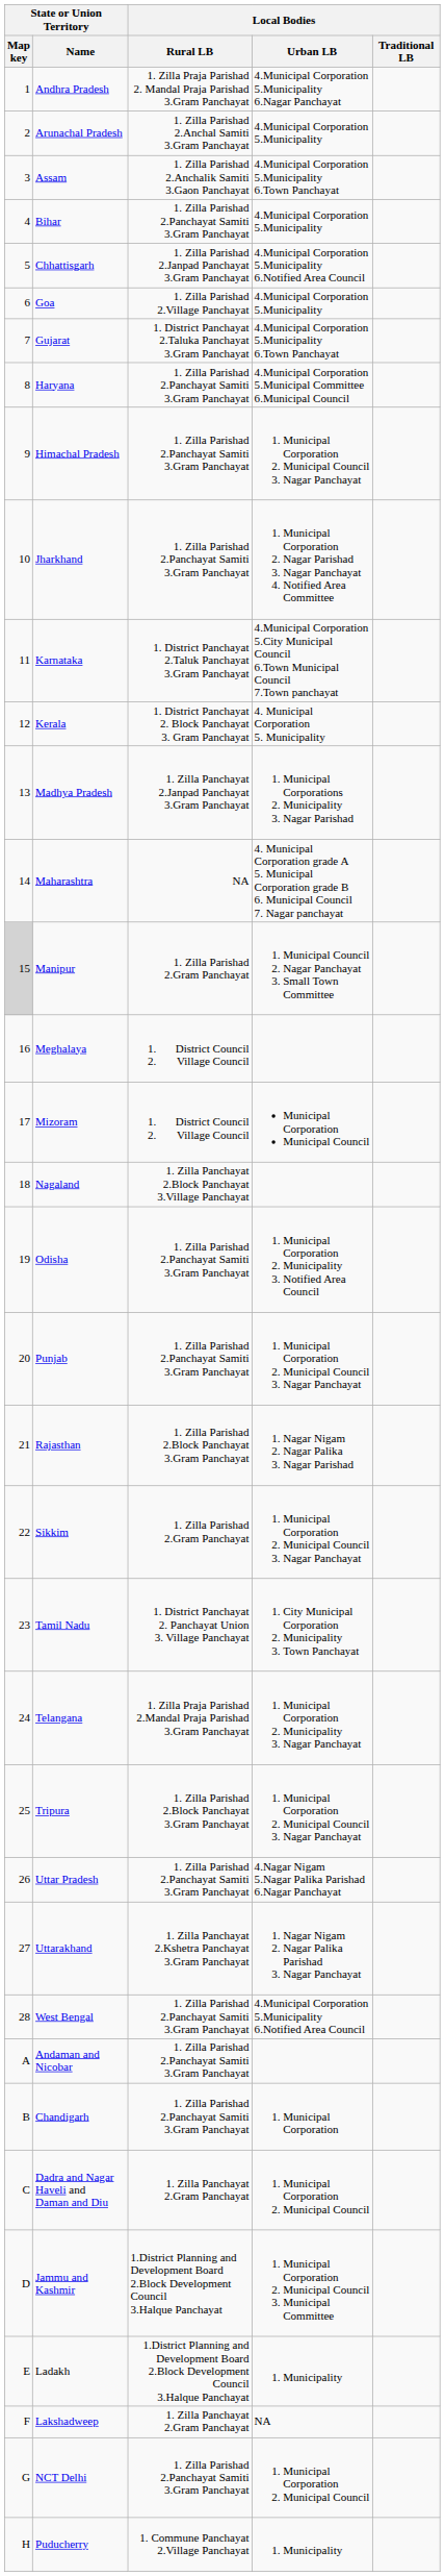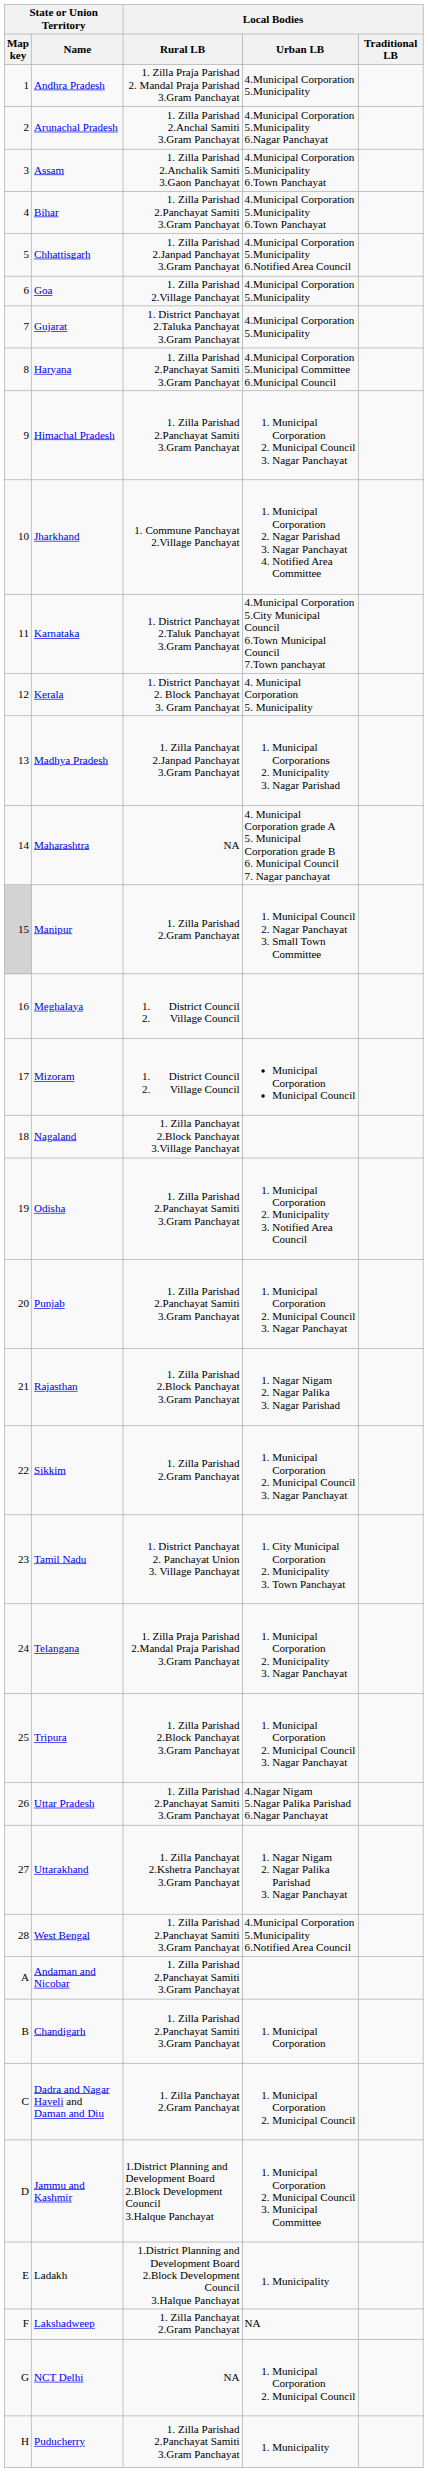Andhra Pradesh | Local Bodies / Urban LB: 4.Municipal Corporation 5.Municipality 6.Nagar Panchayat -> 4.Municipal Corporation 5.Municipality
Arunachal Pradesh | Local Bodies / Urban LB: 4.Municipal Corporation 5.Municipality -> 4.Municipal Corporation 5.Municipality 6.Nagar Panchayat
Bihar | Local Bodies / Urban LB: 4.Municipal Corporation 5.Municipality -> 4.Municipal Corporation 5.Municipality 6.Town Panchayat
Gujarat | Local Bodies / Urban LB: 4.Municipal Corporation 5.Municipality 6.Town Panchayat -> 4.Municipal Corporation 5.Municipality
Jharkhand | Local Bodies / Rural LB: 1. Zilla Parishad 2.Panchayat Samiti 3.Gram Panchayat -> 1. Commune Panchayat 2.Village Panchayat
NCT Delhi | Local Bodies / Rural LB: 1. Zilla Parishad 2.Panchayat Samiti 3.Gram Panchayat -> NA
Puducherry | Local Bodies / Rural LB: 1. Commune Panchayat 2.Village Panchayat -> 1. Zilla Parishad 2.Panchayat Samiti 3.Gram Panchayat
